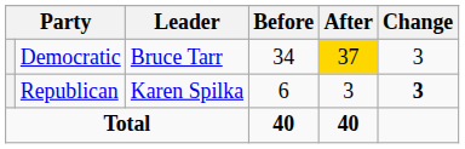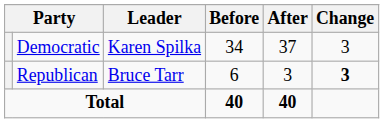Democratic | Leader: Bruce Tarr -> Karen Spilka
Democratic | After: gold background -> no background
Republican | Leader: Karen Spilka -> Bruce Tarr
